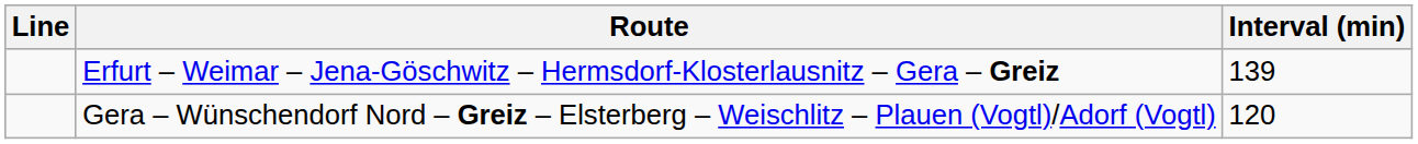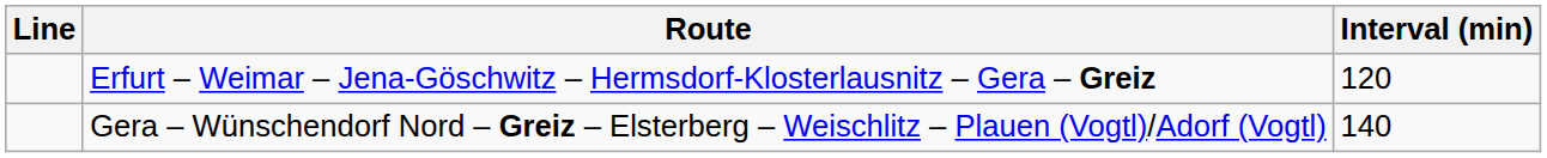row 2 | Interval (min): 139 -> 120
row 3 | Interval (min): 120 -> 140
